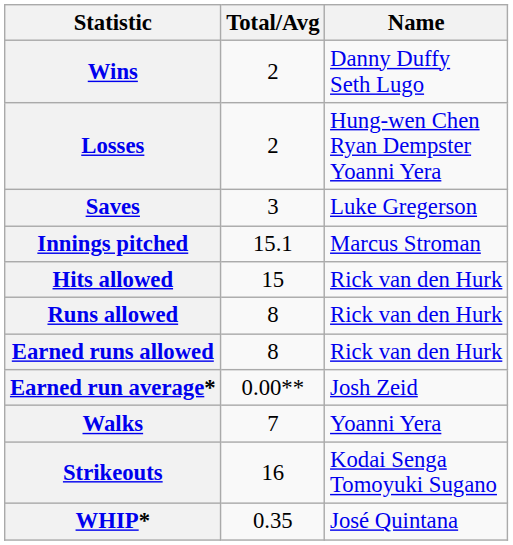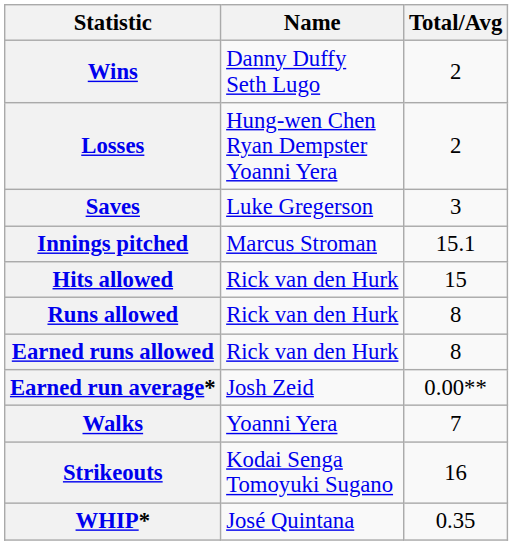columns swapped: Name <-> Total/Avg
